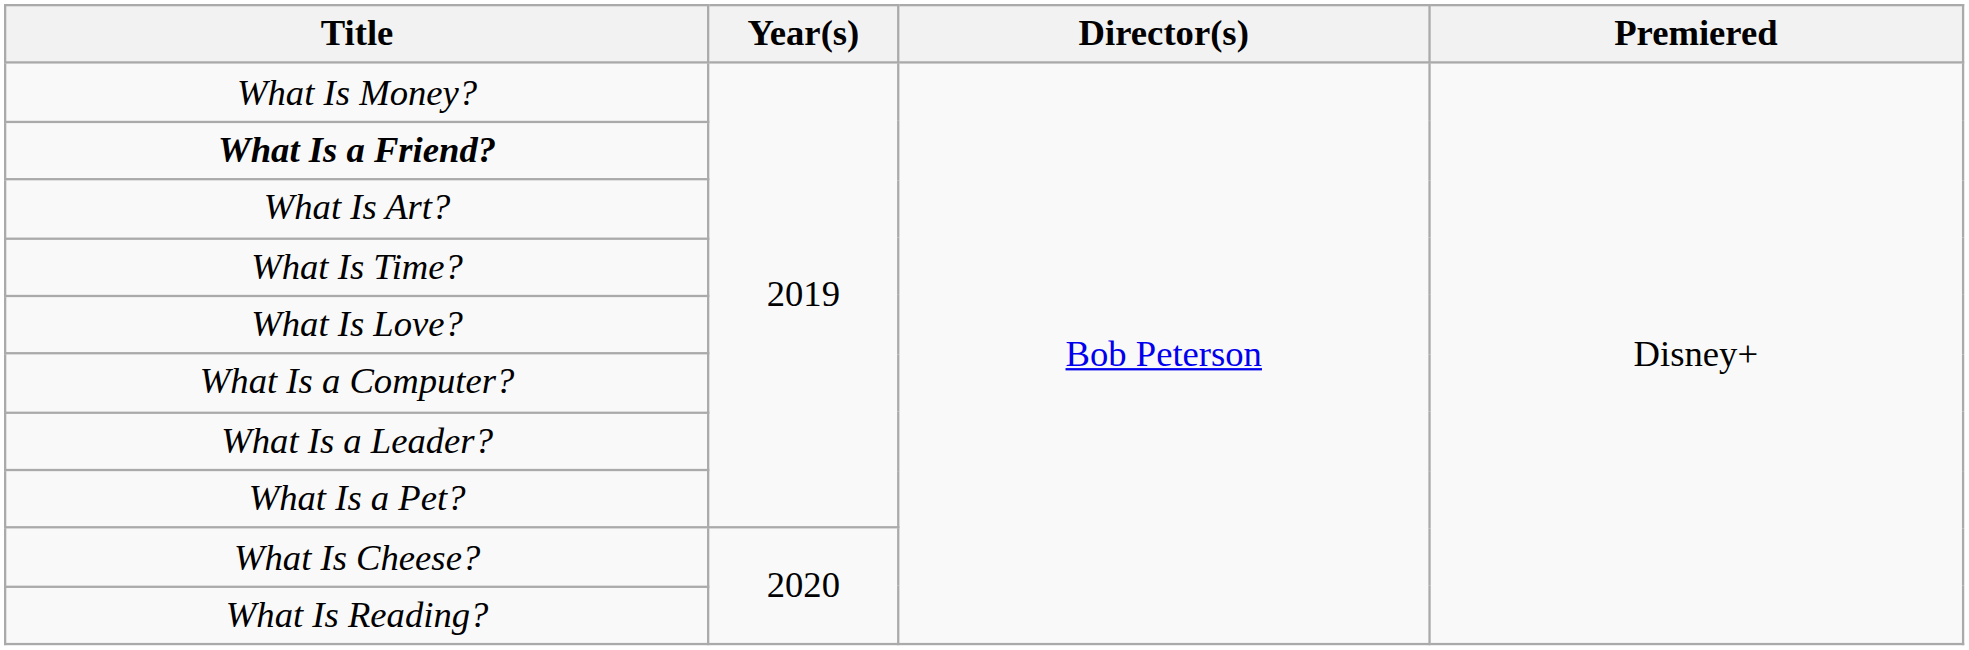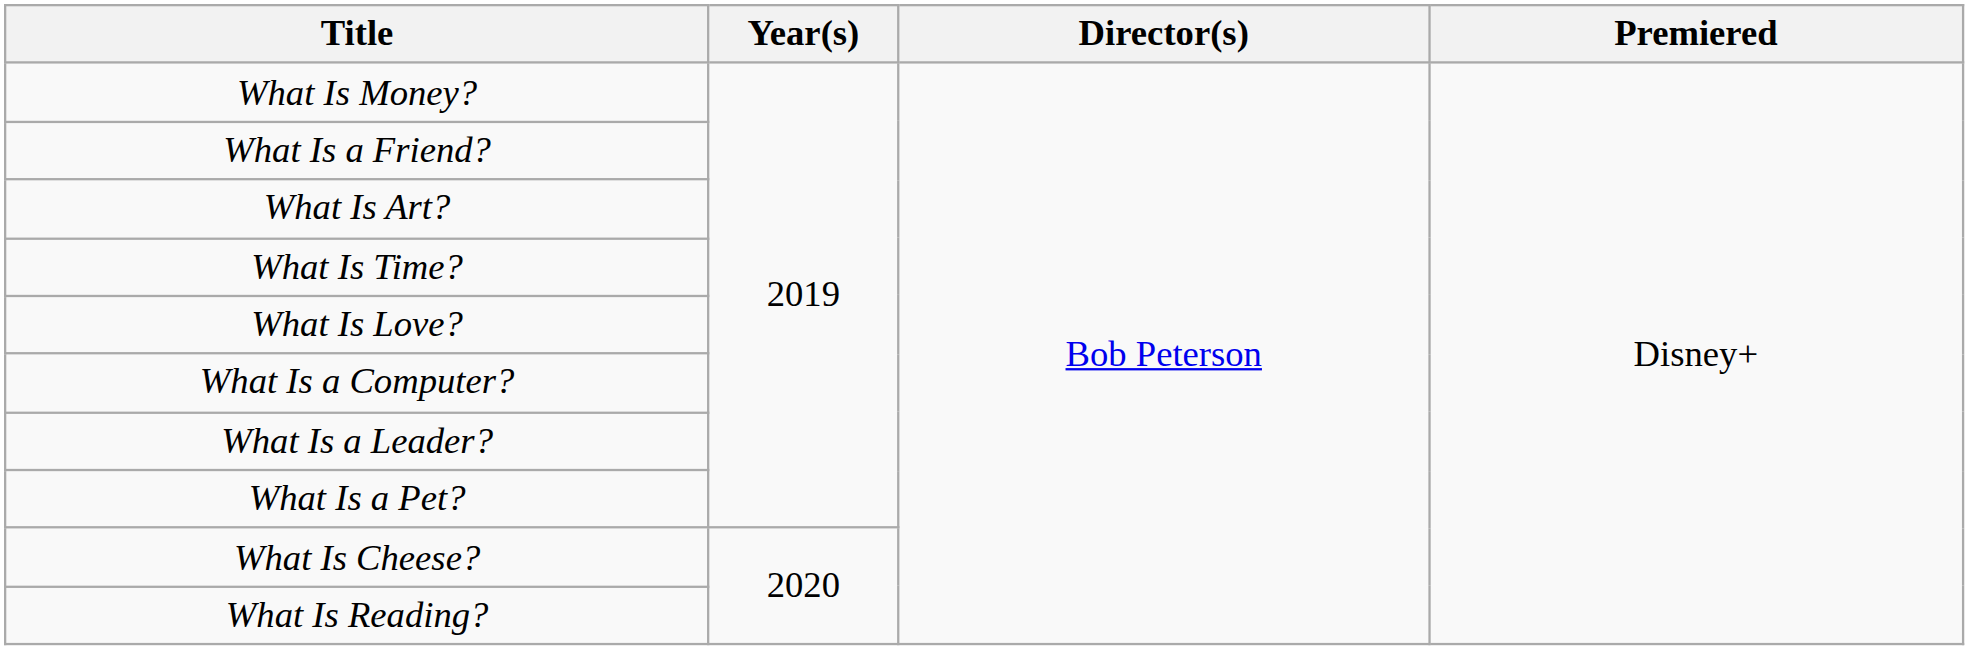What Is a Friend? | Title: bold -> normal
